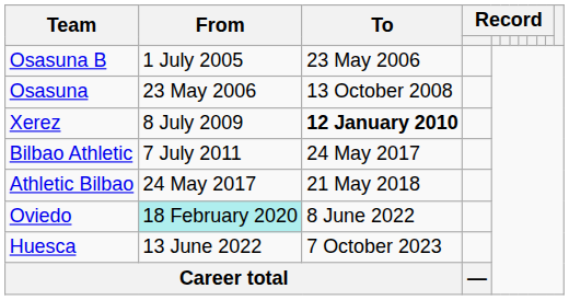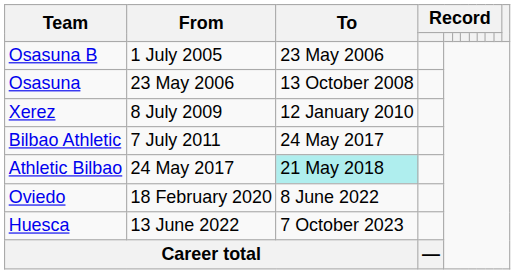Xerez | To: bold -> normal
Athletic Bilbao | To: no background -> paleturquoise background
Oviedo | From: paleturquoise background -> no background
